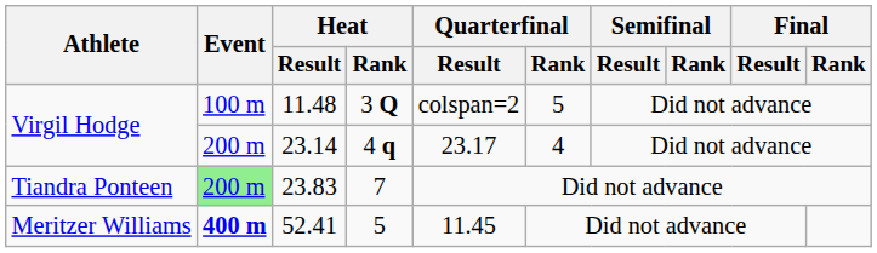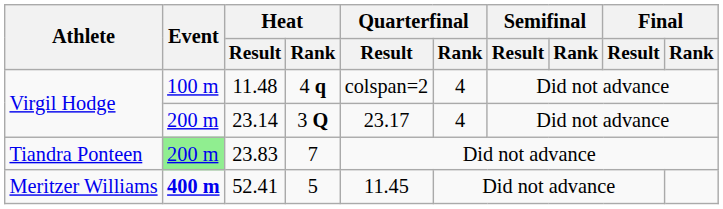11.48 | Heat / Rank: 3 Q -> 4 q
11.48 | Quarterfinal / Rank: 5 -> 4
23.14 | Heat / Rank: 4 q -> 3 Q
